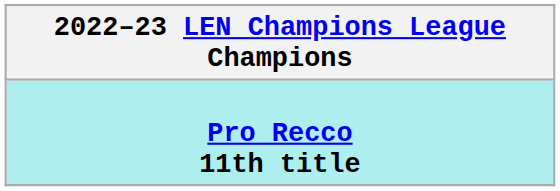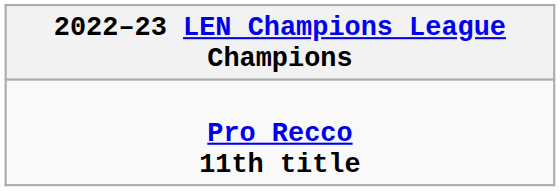row 2 | column 1: paleturquoise background -> no background
